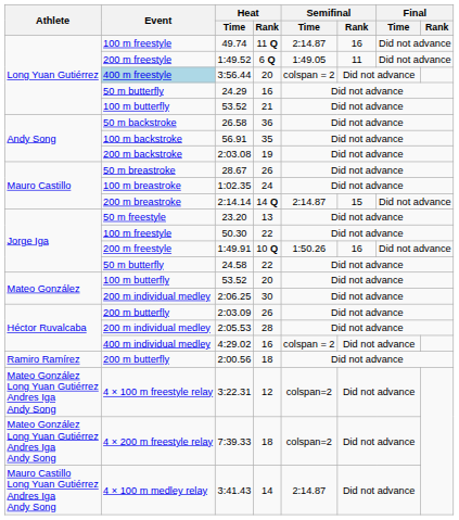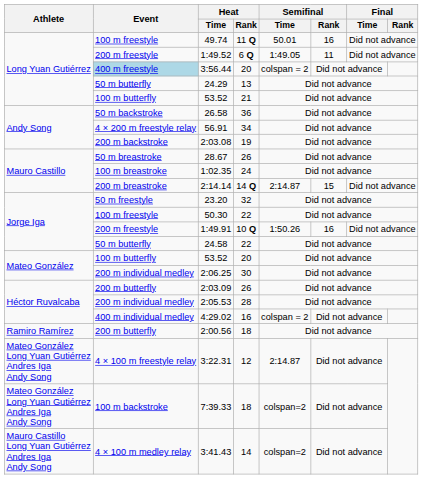49.74 | Semifinal / Time: 2:14.87 -> 50.01
24.29 | Heat / Rank: 16 -> 13
56.91 | Event: 100 m backstroke -> 4 × 200 m freestyle relay
56.91 | Heat / Rank: 35 -> 34
23.20 | Heat / Rank: 13 -> 32
3:22.31 | Semifinal / Time: colspan=2 -> 2:14.87
7:39.33 | Event: 4 × 200 m freestyle relay -> 100 m backstroke
3:41.43 | Semifinal / Time: 2:14.87 -> colspan=2
